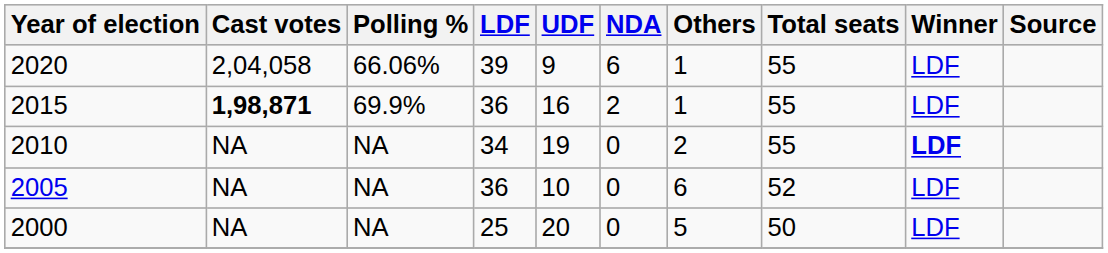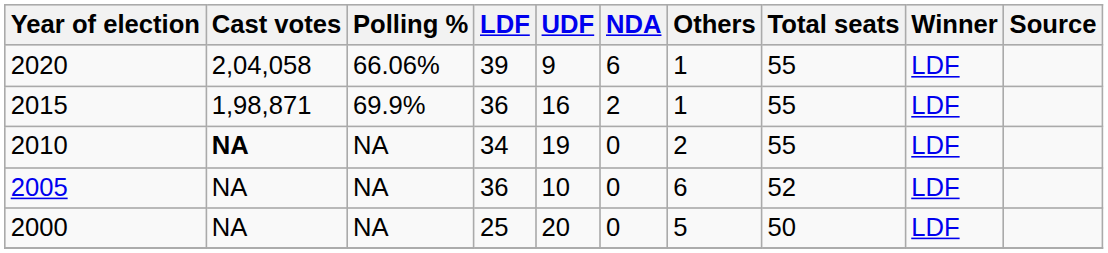2015 | Cast votes: bold -> normal
2010 | Cast votes: normal -> bold
2010 | Winner: bold -> normal
